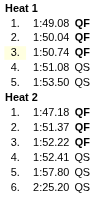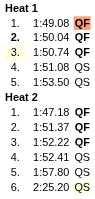1:49.08 | column 3: no background -> lightsalmon background
1:50.04 | column 1: normal -> bold
2:25.20 | column 3: no background -> lightyellow background
